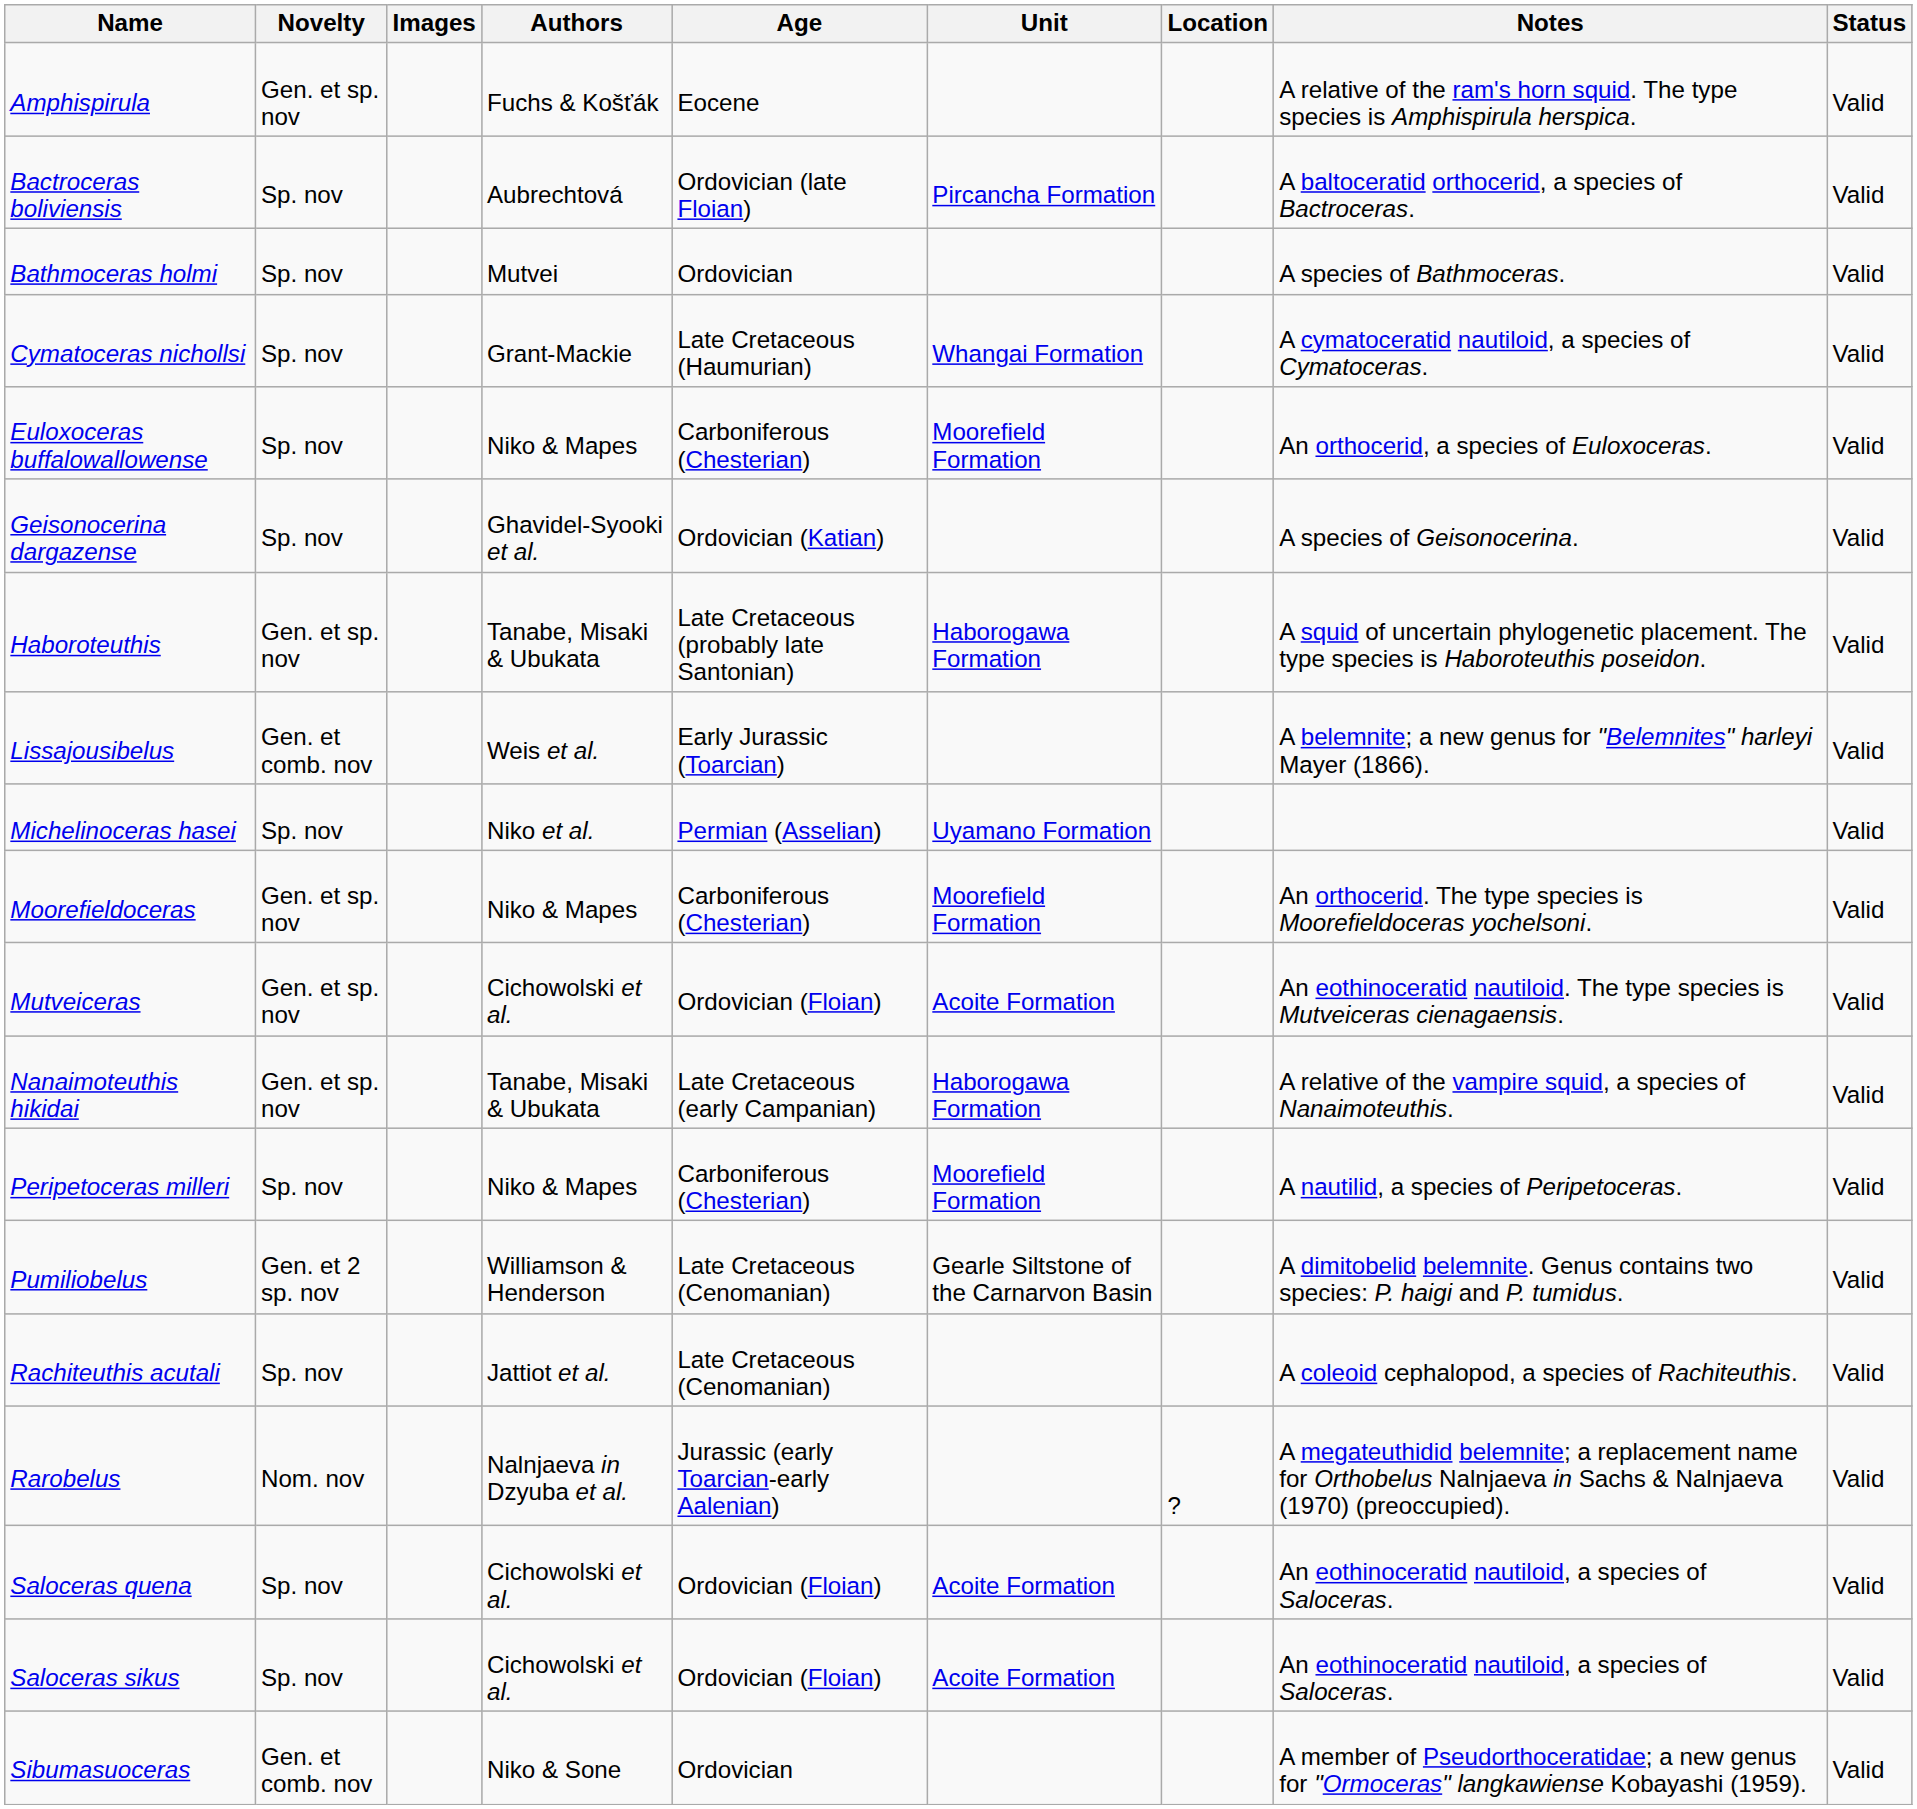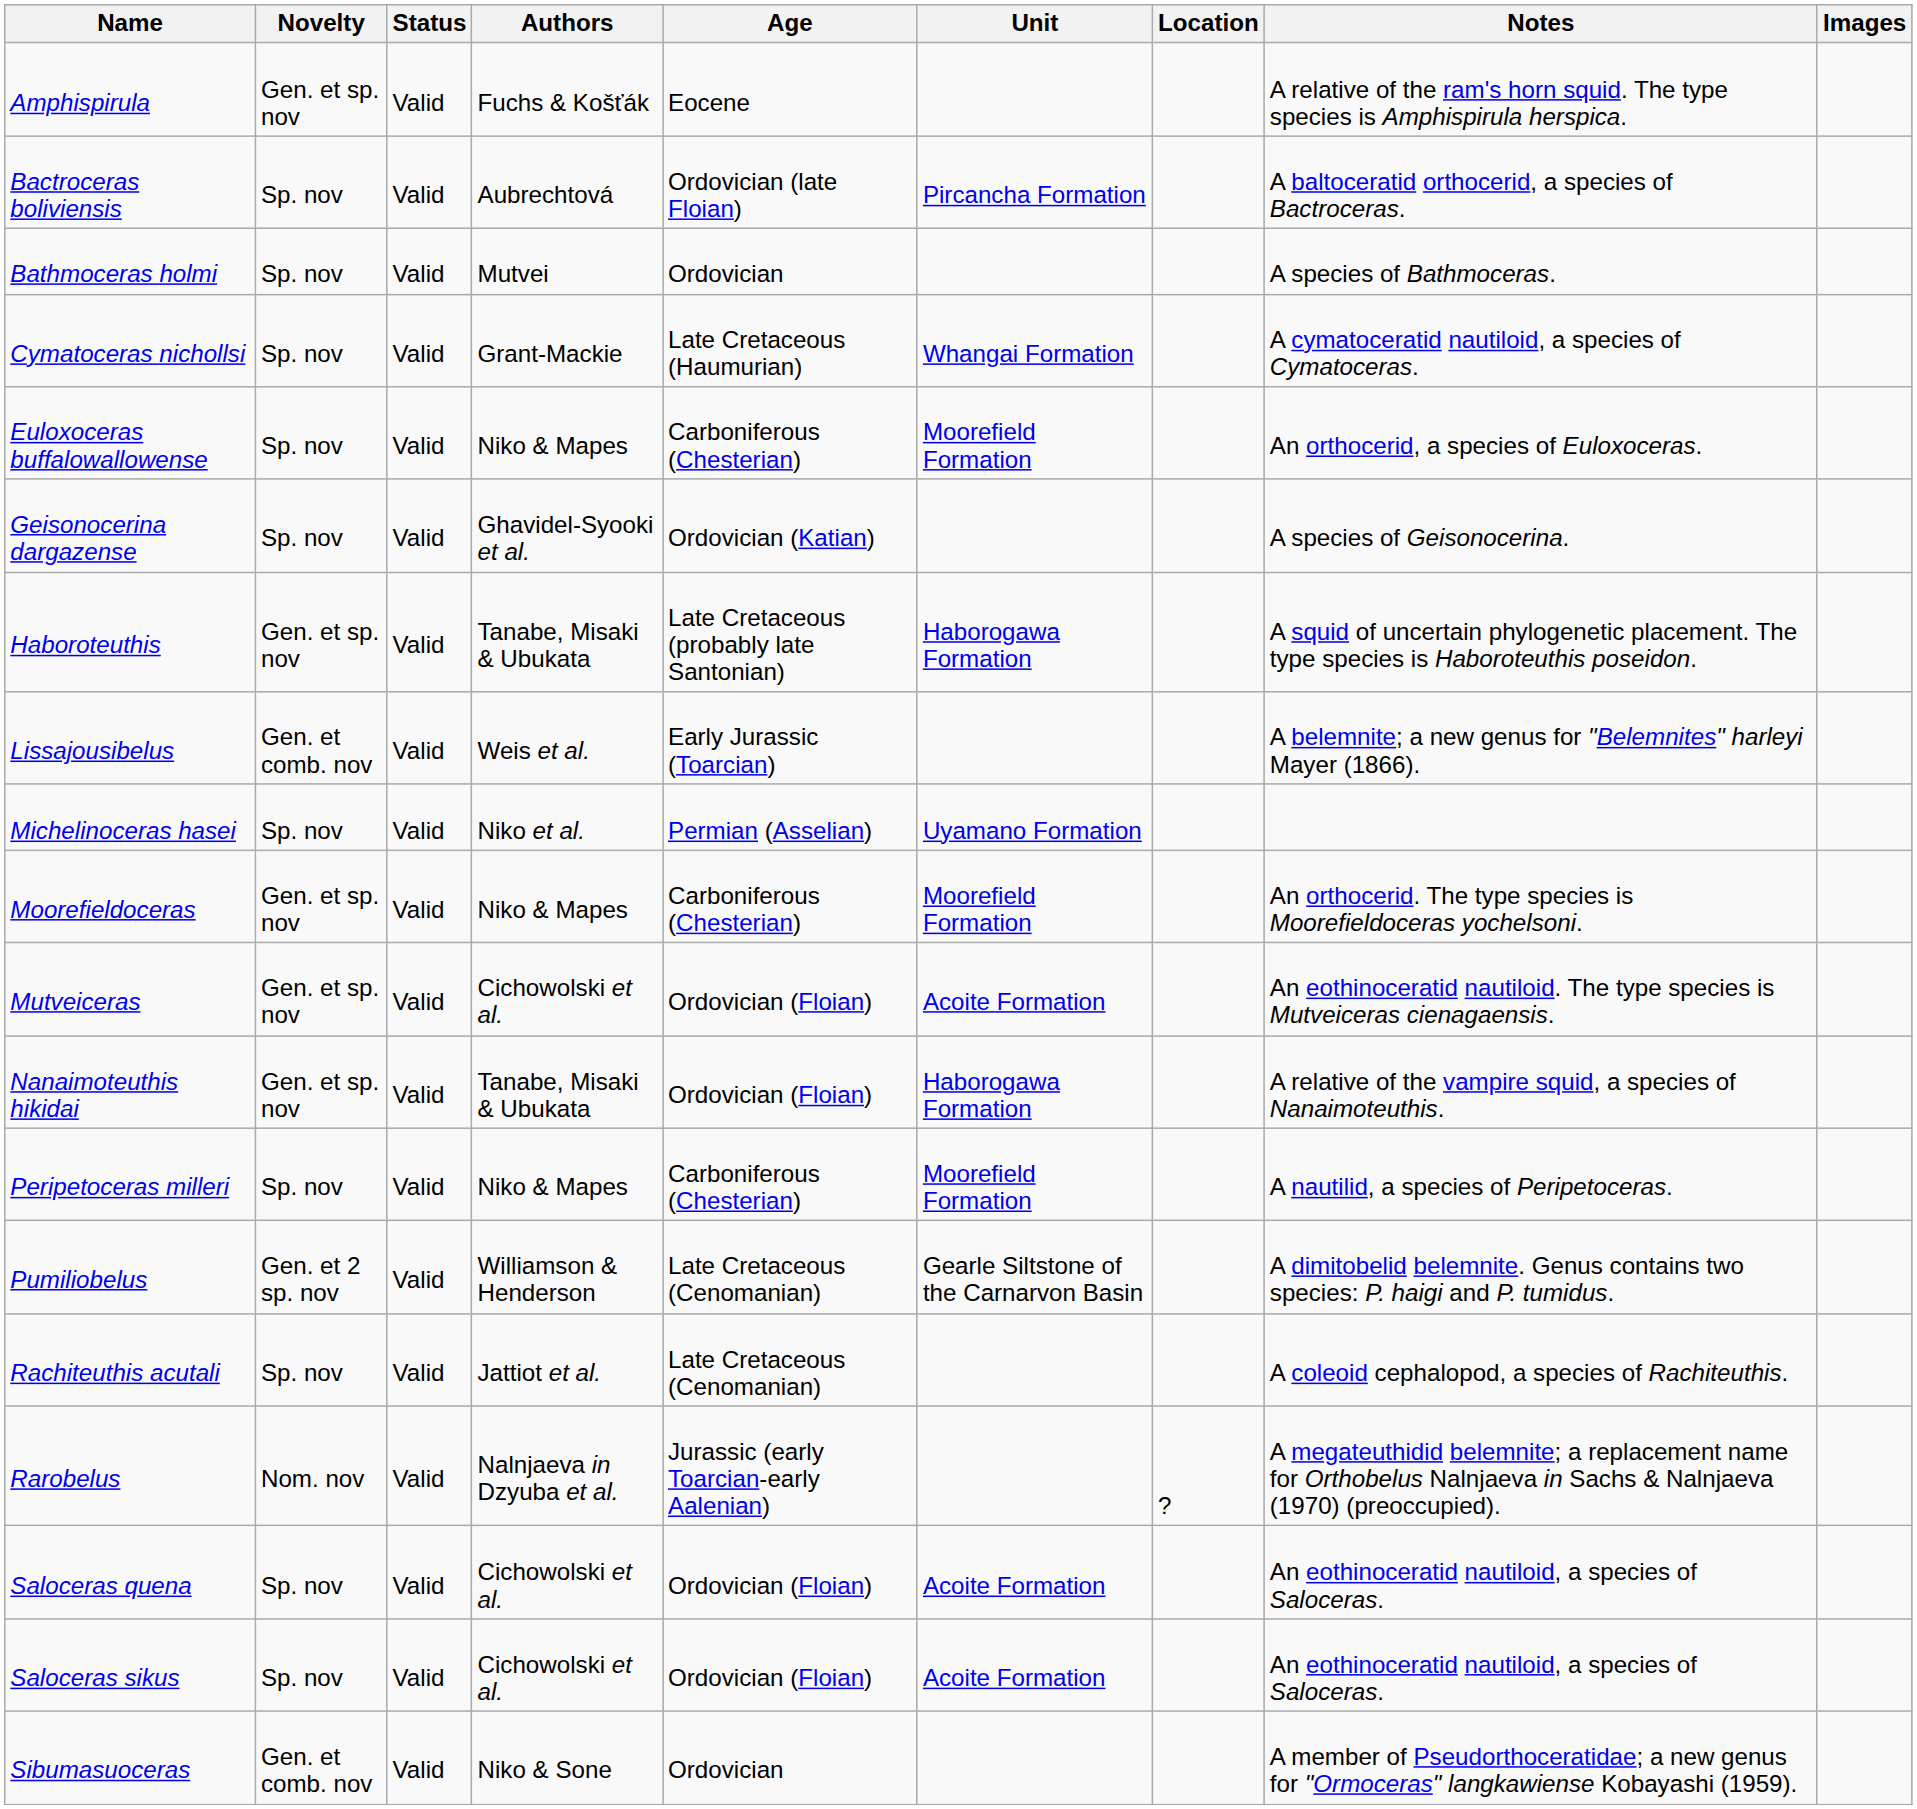columns swapped: Status <-> Images
Nanaimoteuthis hikidai | Age: Late Cretaceous (early Campanian) -> Ordovician (Floian)
